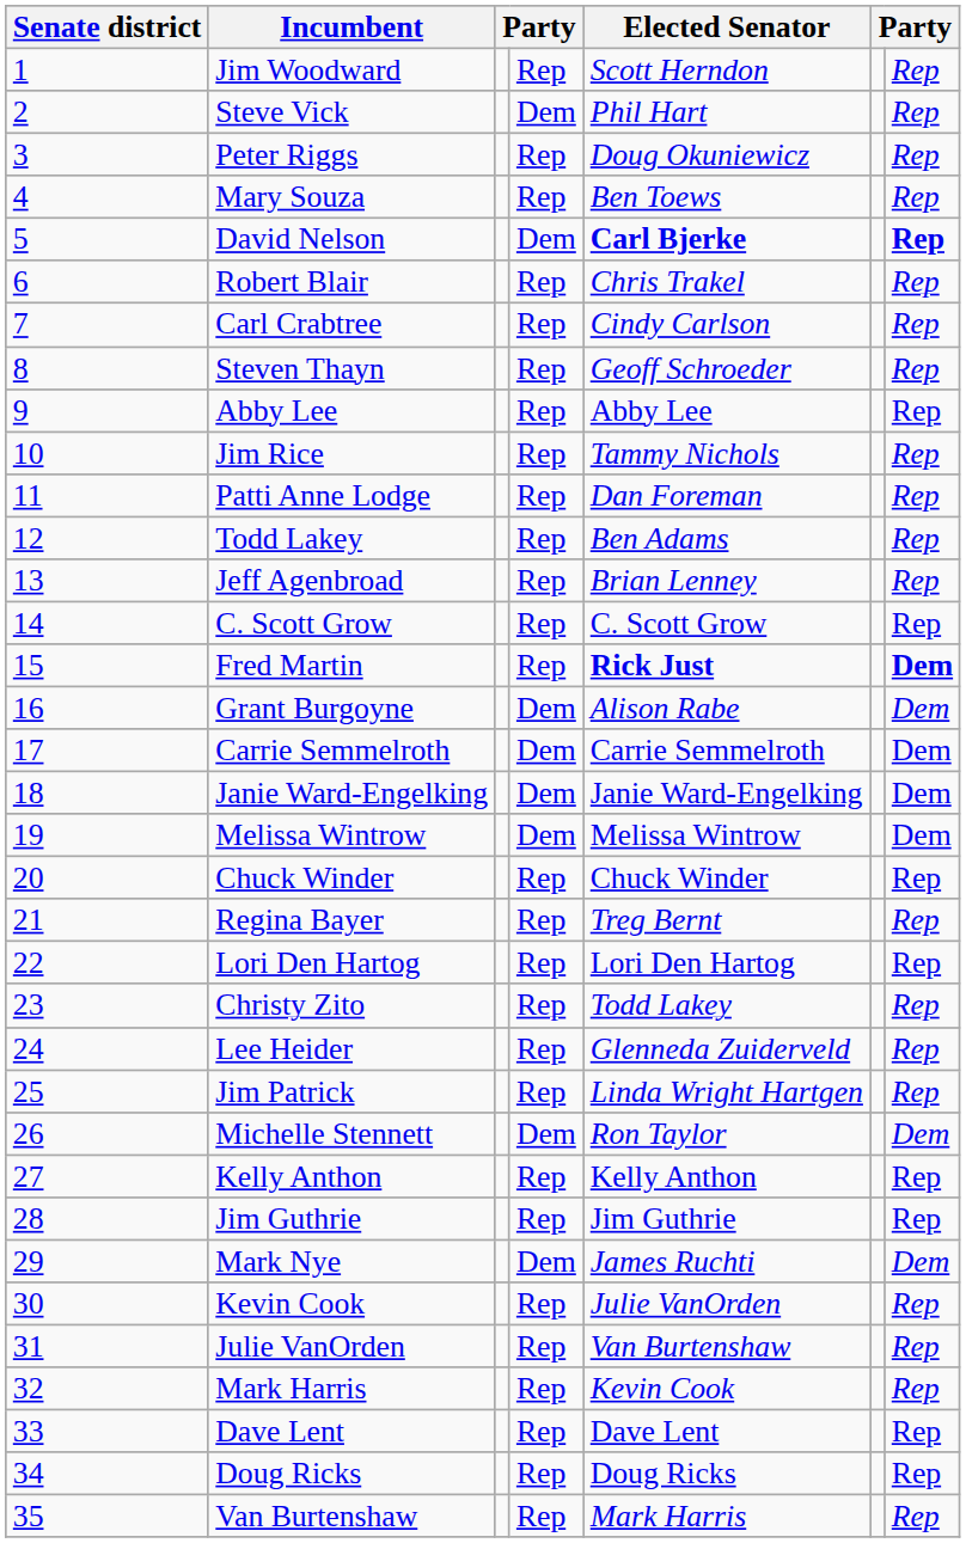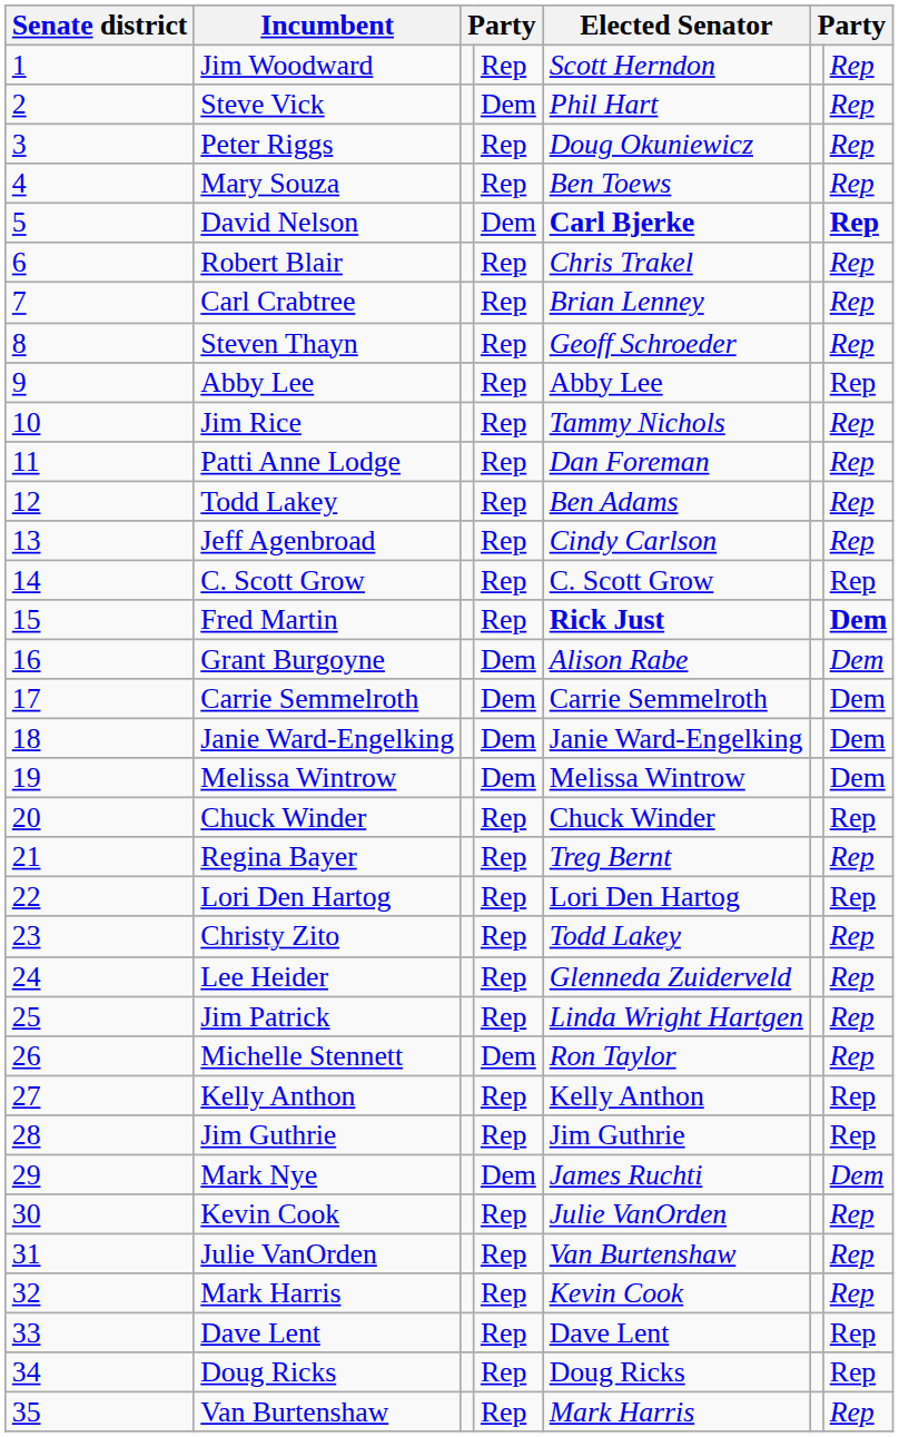Carl Crabtree | Elected Senator: Cindy Carlson -> Brian Lenney
Jeff Agenbroad | Elected Senator: Brian Lenney -> Cindy Carlson
Michelle Stennett | column 7: Dem -> Rep
